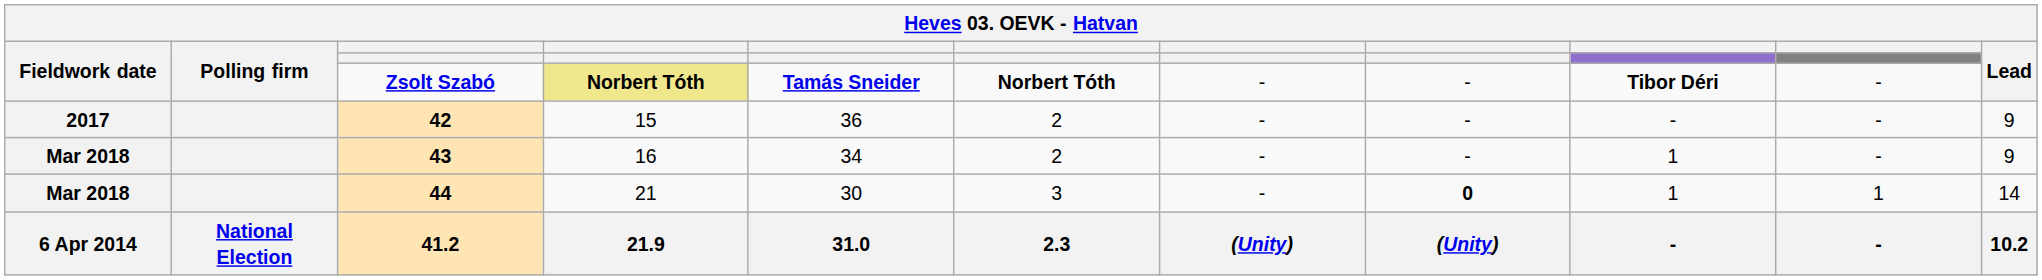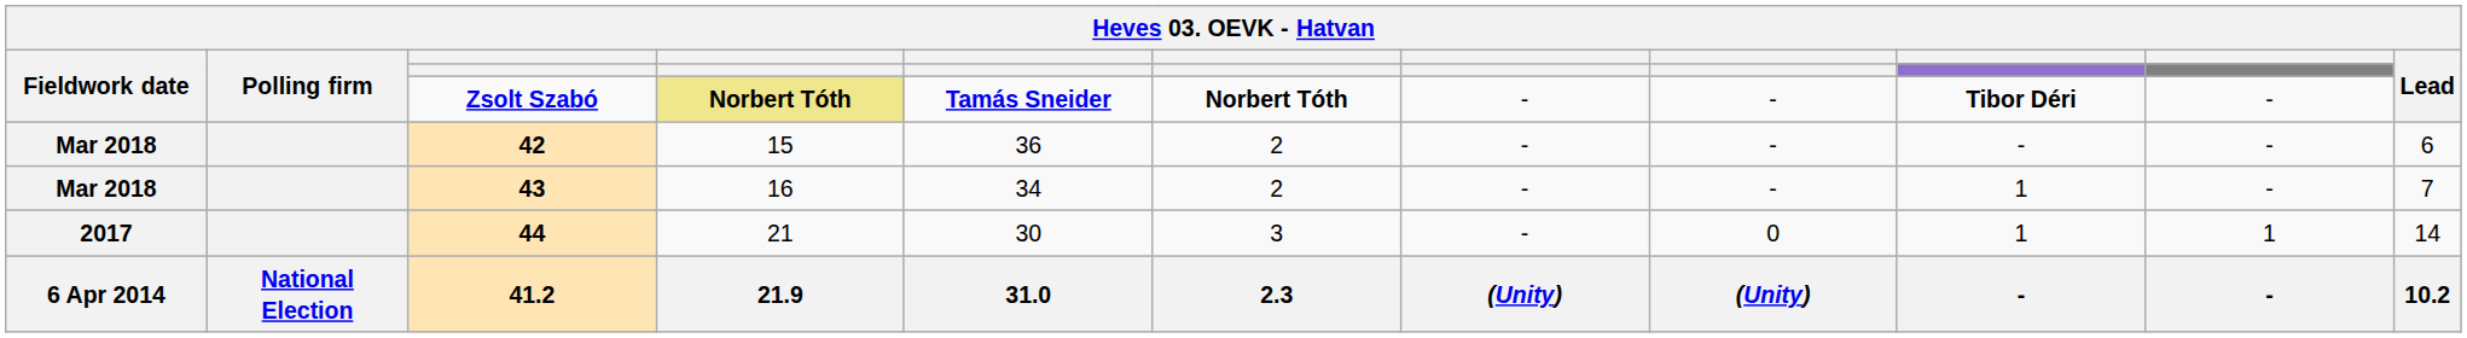42 | Fieldwork date: 2017 -> Mar 2018
42 | Lead: 9 -> 6
43 | Lead: 9 -> 7
44 | Fieldwork date: Mar 2018 -> 2017
44 | column 8: bold -> normal
